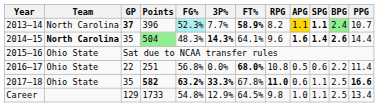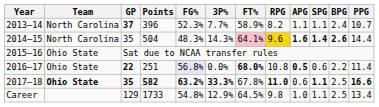2013–14 | FG%: paleturquoise background -> no background
2013–14 | FT%: bold -> normal
2013–14 | APG: gold background -> no background
2013–14 | SPG: bold -> normal
2013–14 | BPG: lightgreen background -> no background
2014–15 | Team: bold -> normal
2014–15 | Points: lightgreen background -> no background
2014–15 | 3P%: bold -> normal
2014–15 | FT%: no background -> pink background
2014–15 | RPG: no background -> gold background
2016–17 | GP: normal -> bold
2016–17 | FG%: no background -> lavender background
2016–17 | APG: normal -> bold
2017–18 | Team: normal -> bold
2017–18 | GP: normal -> bold
2017–18 | SPG: normal -> bold
